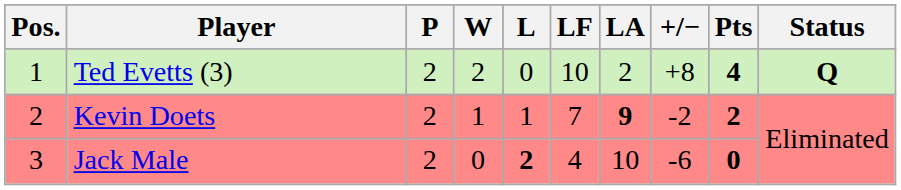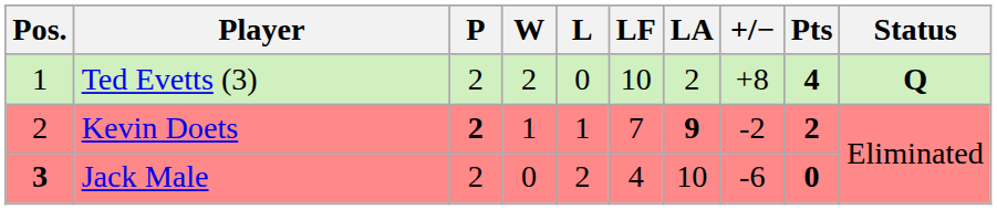Kevin Doets | P: normal -> bold
Jack Male | Pos.: normal -> bold
Jack Male | L: bold -> normal
